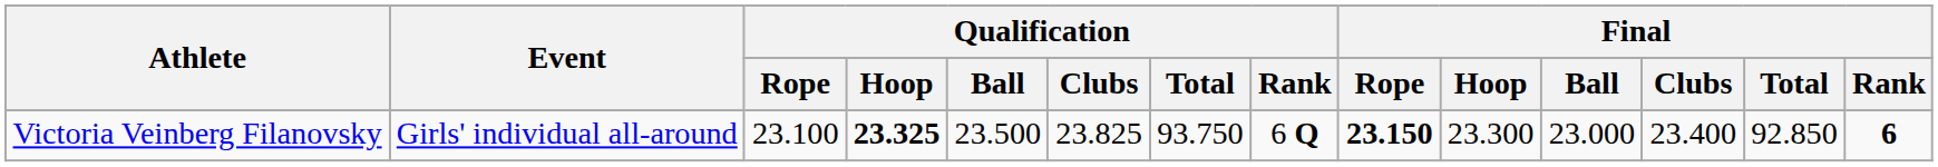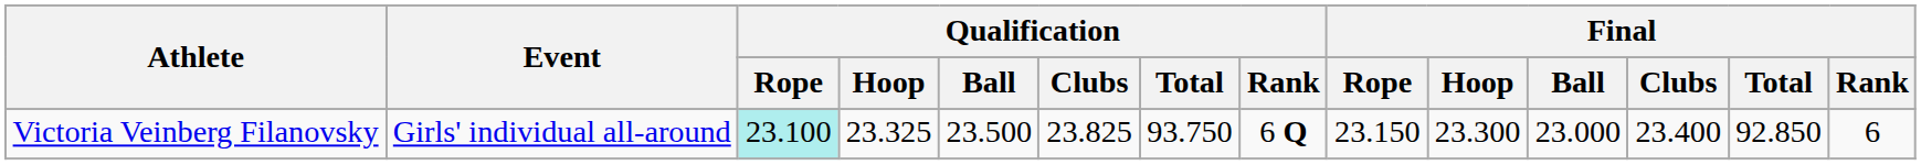row 3 | Qualification / Rope: no background -> paleturquoise background
row 3 | Qualification / Hoop: bold -> normal
row 3 | Final / Rope: bold -> normal
row 3 | Final / Rank: bold -> normal
